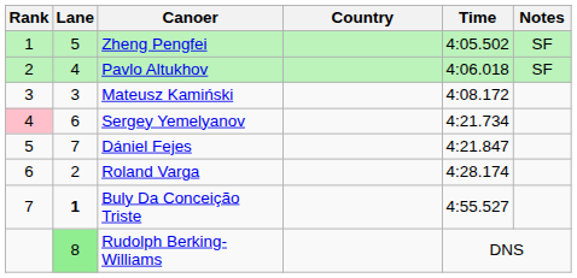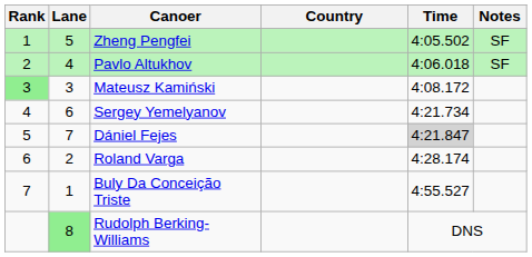Mateusz Kamiński | Rank: no background -> lightgreen background
Sergey Yemelyanov | Rank: pink background -> no background
Dániel Fejes | Time: no background -> lightgrey background
Buly Da Conceição Triste | Lane: bold -> normal
